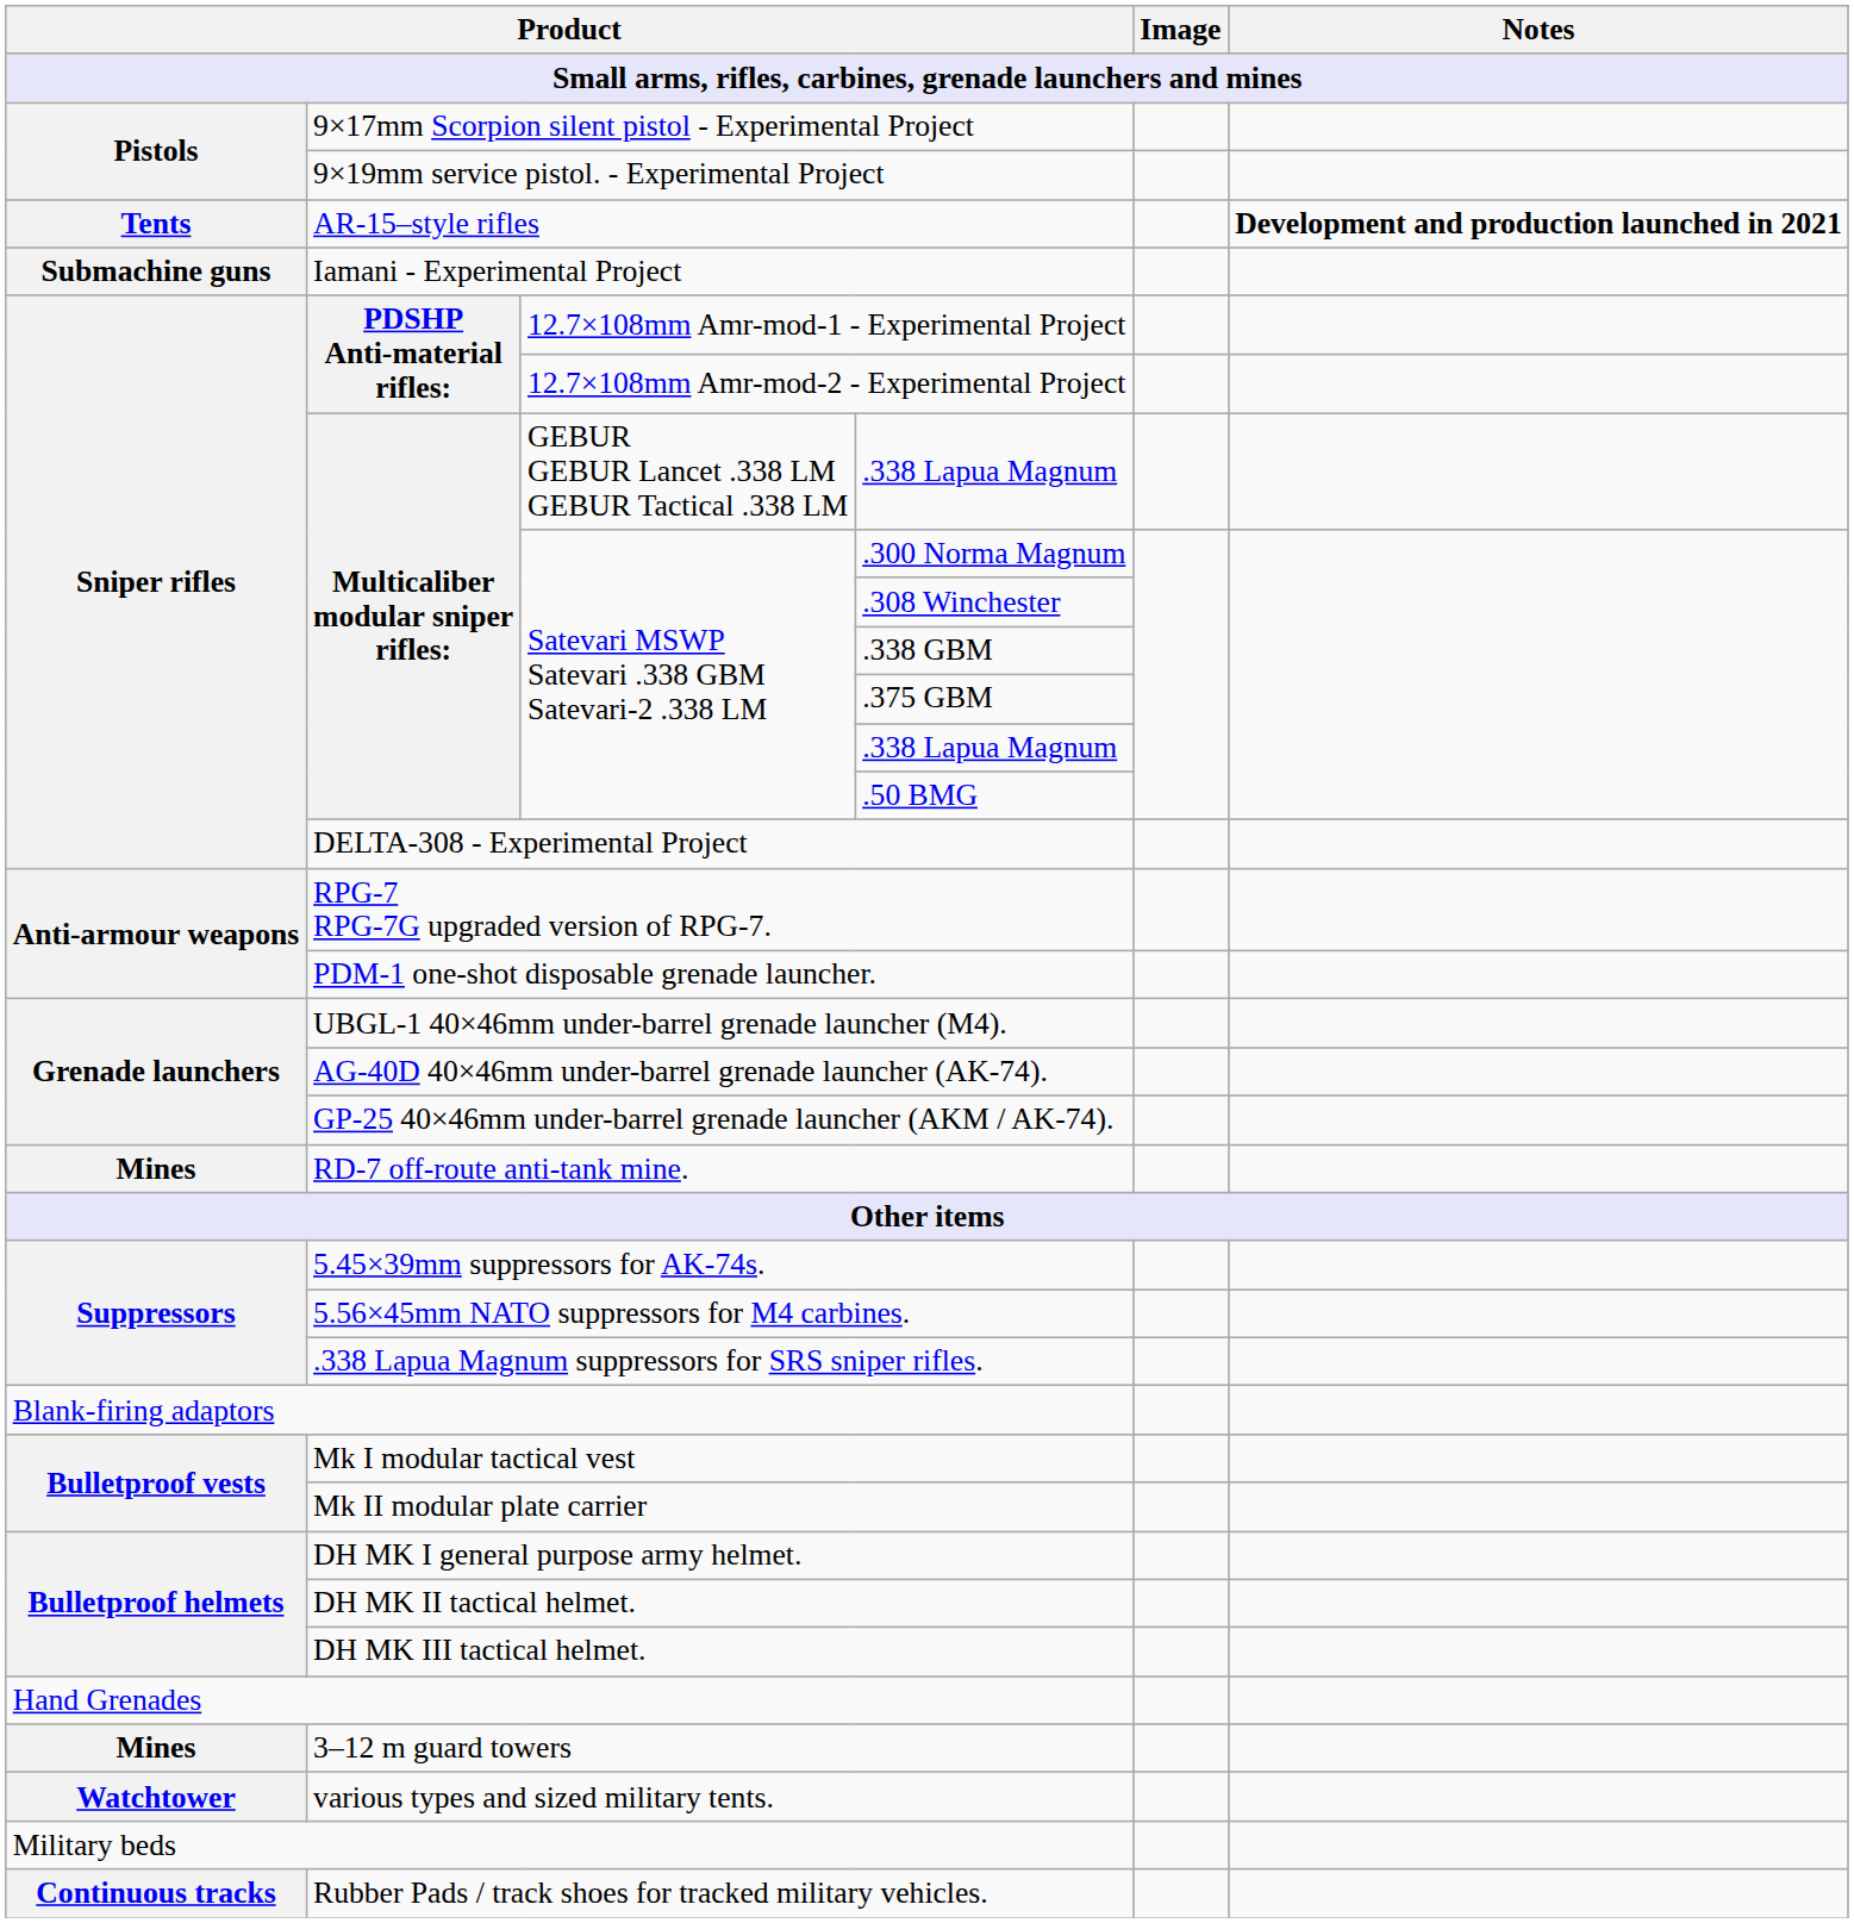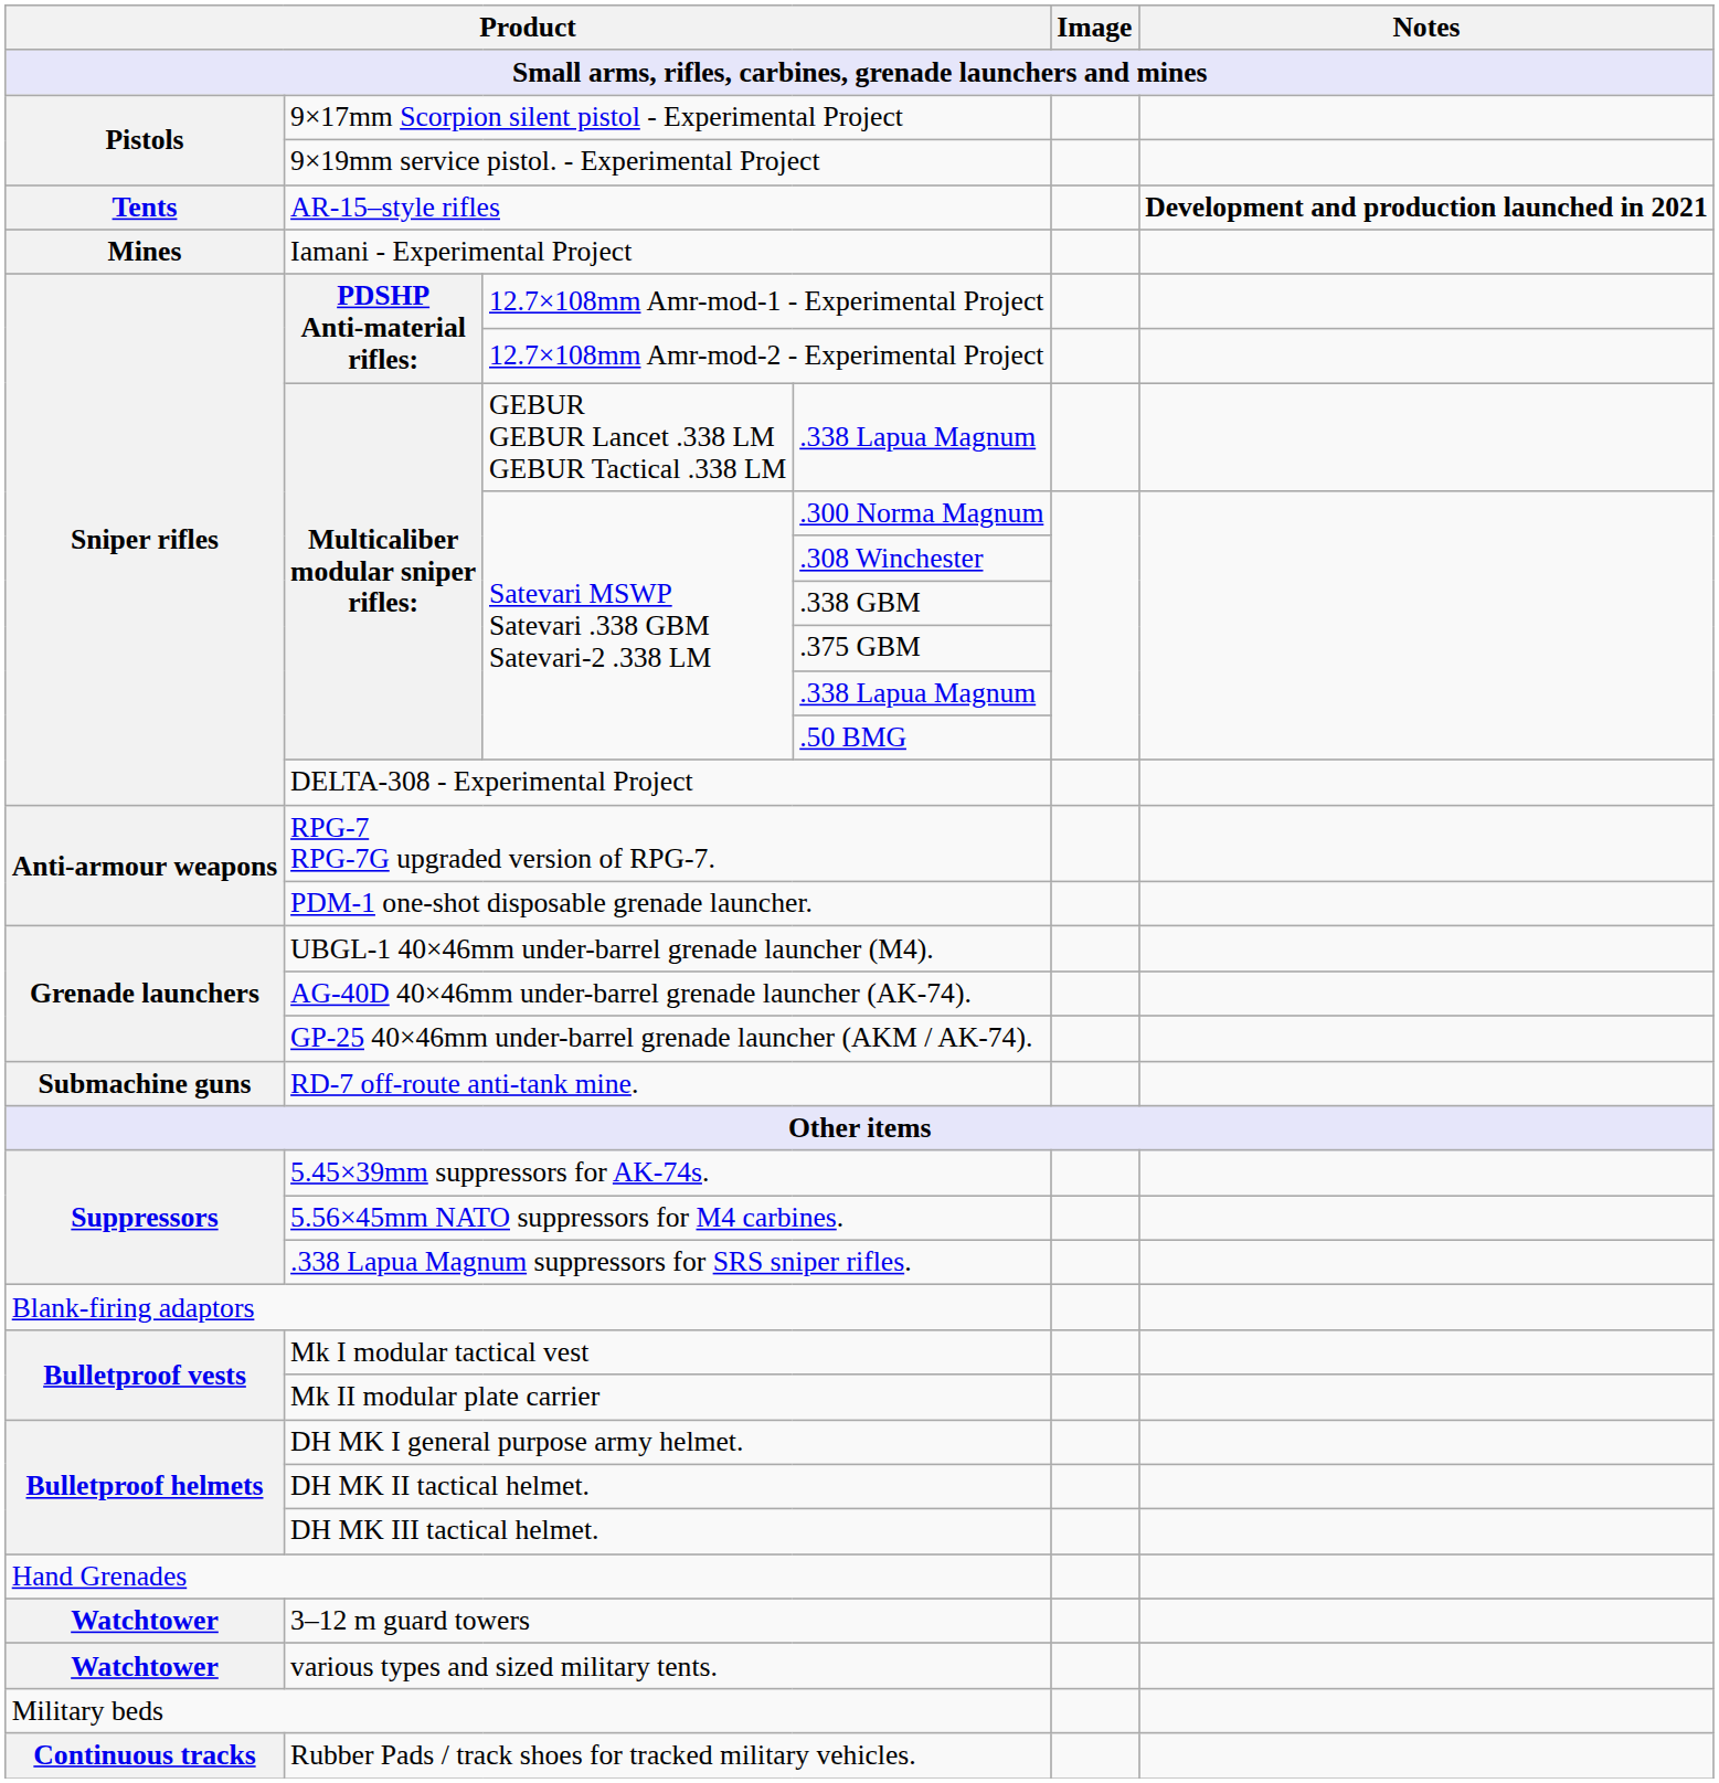Iamani - Experimental Project | column 1: Submachine guns -> Mines
RD-7 off-route anti-tank mine. | column 1: Mines -> Submachine guns
3–12 m guard towers | column 1: Mines -> Watchtower
